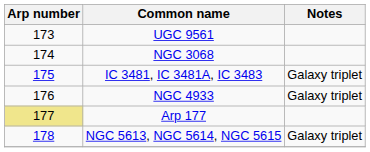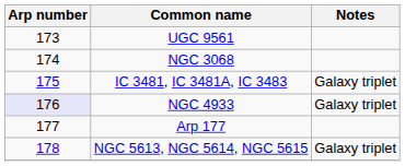NGC 4933 | Arp number: no background -> lavender background
Arp 177 | Arp number: khaki background -> no background
